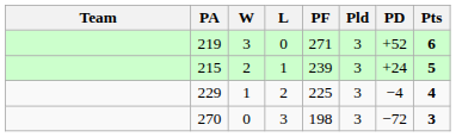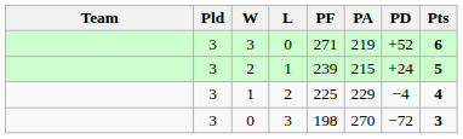columns swapped: Pld <-> PA
